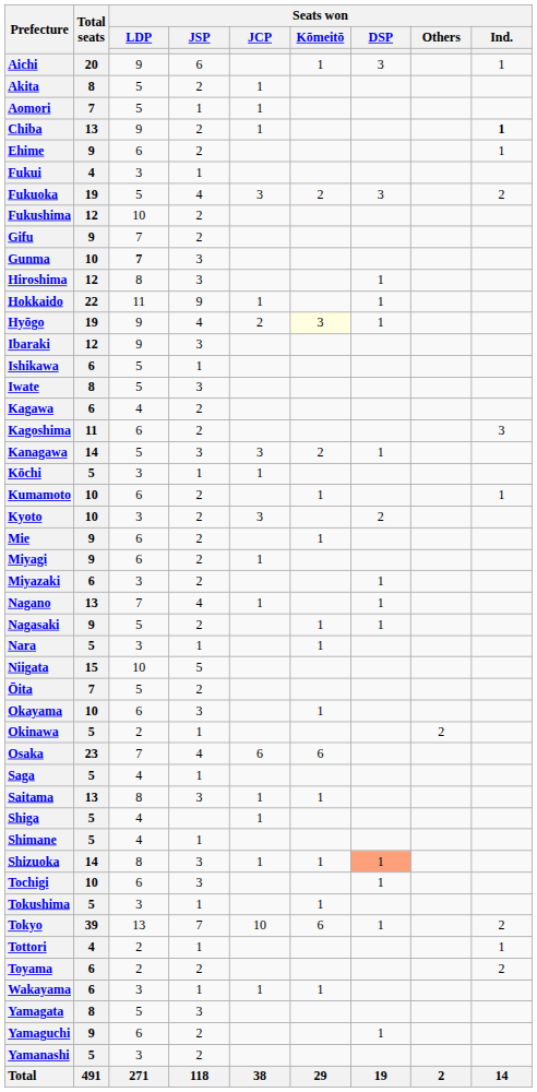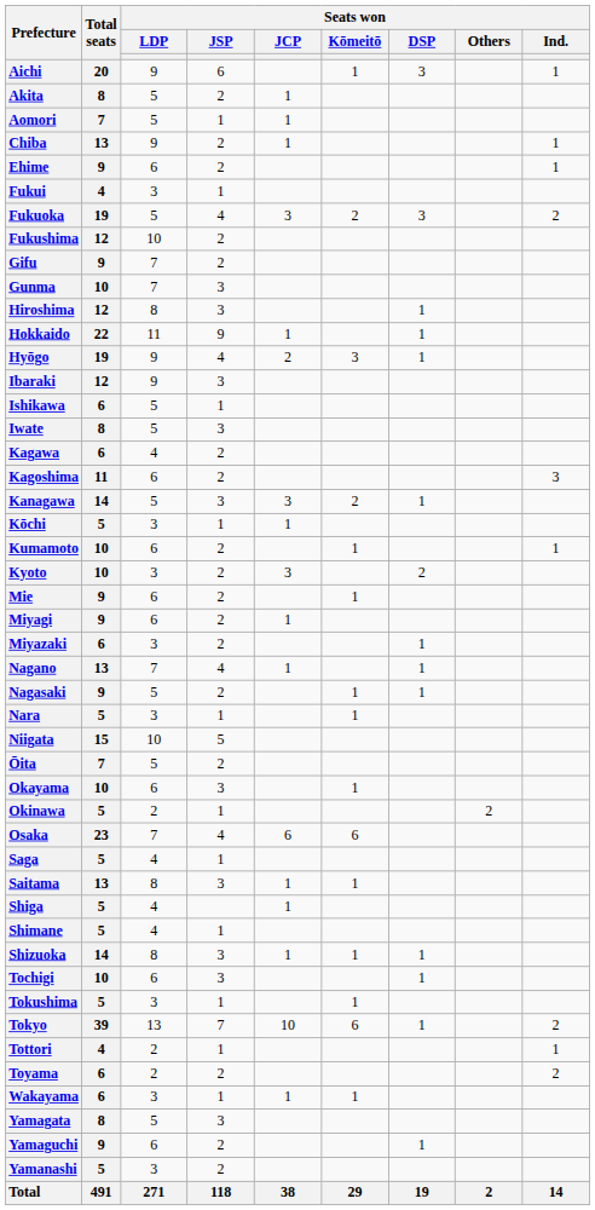Chiba | Seats won / Ind.: bold -> normal
Gunma | Seats won / LDP: bold -> normal
Hyōgo | Seats won / Kōmeitō: lightyellow background -> no background
Shizuoka | Seats won / DSP: lightsalmon background -> no background
